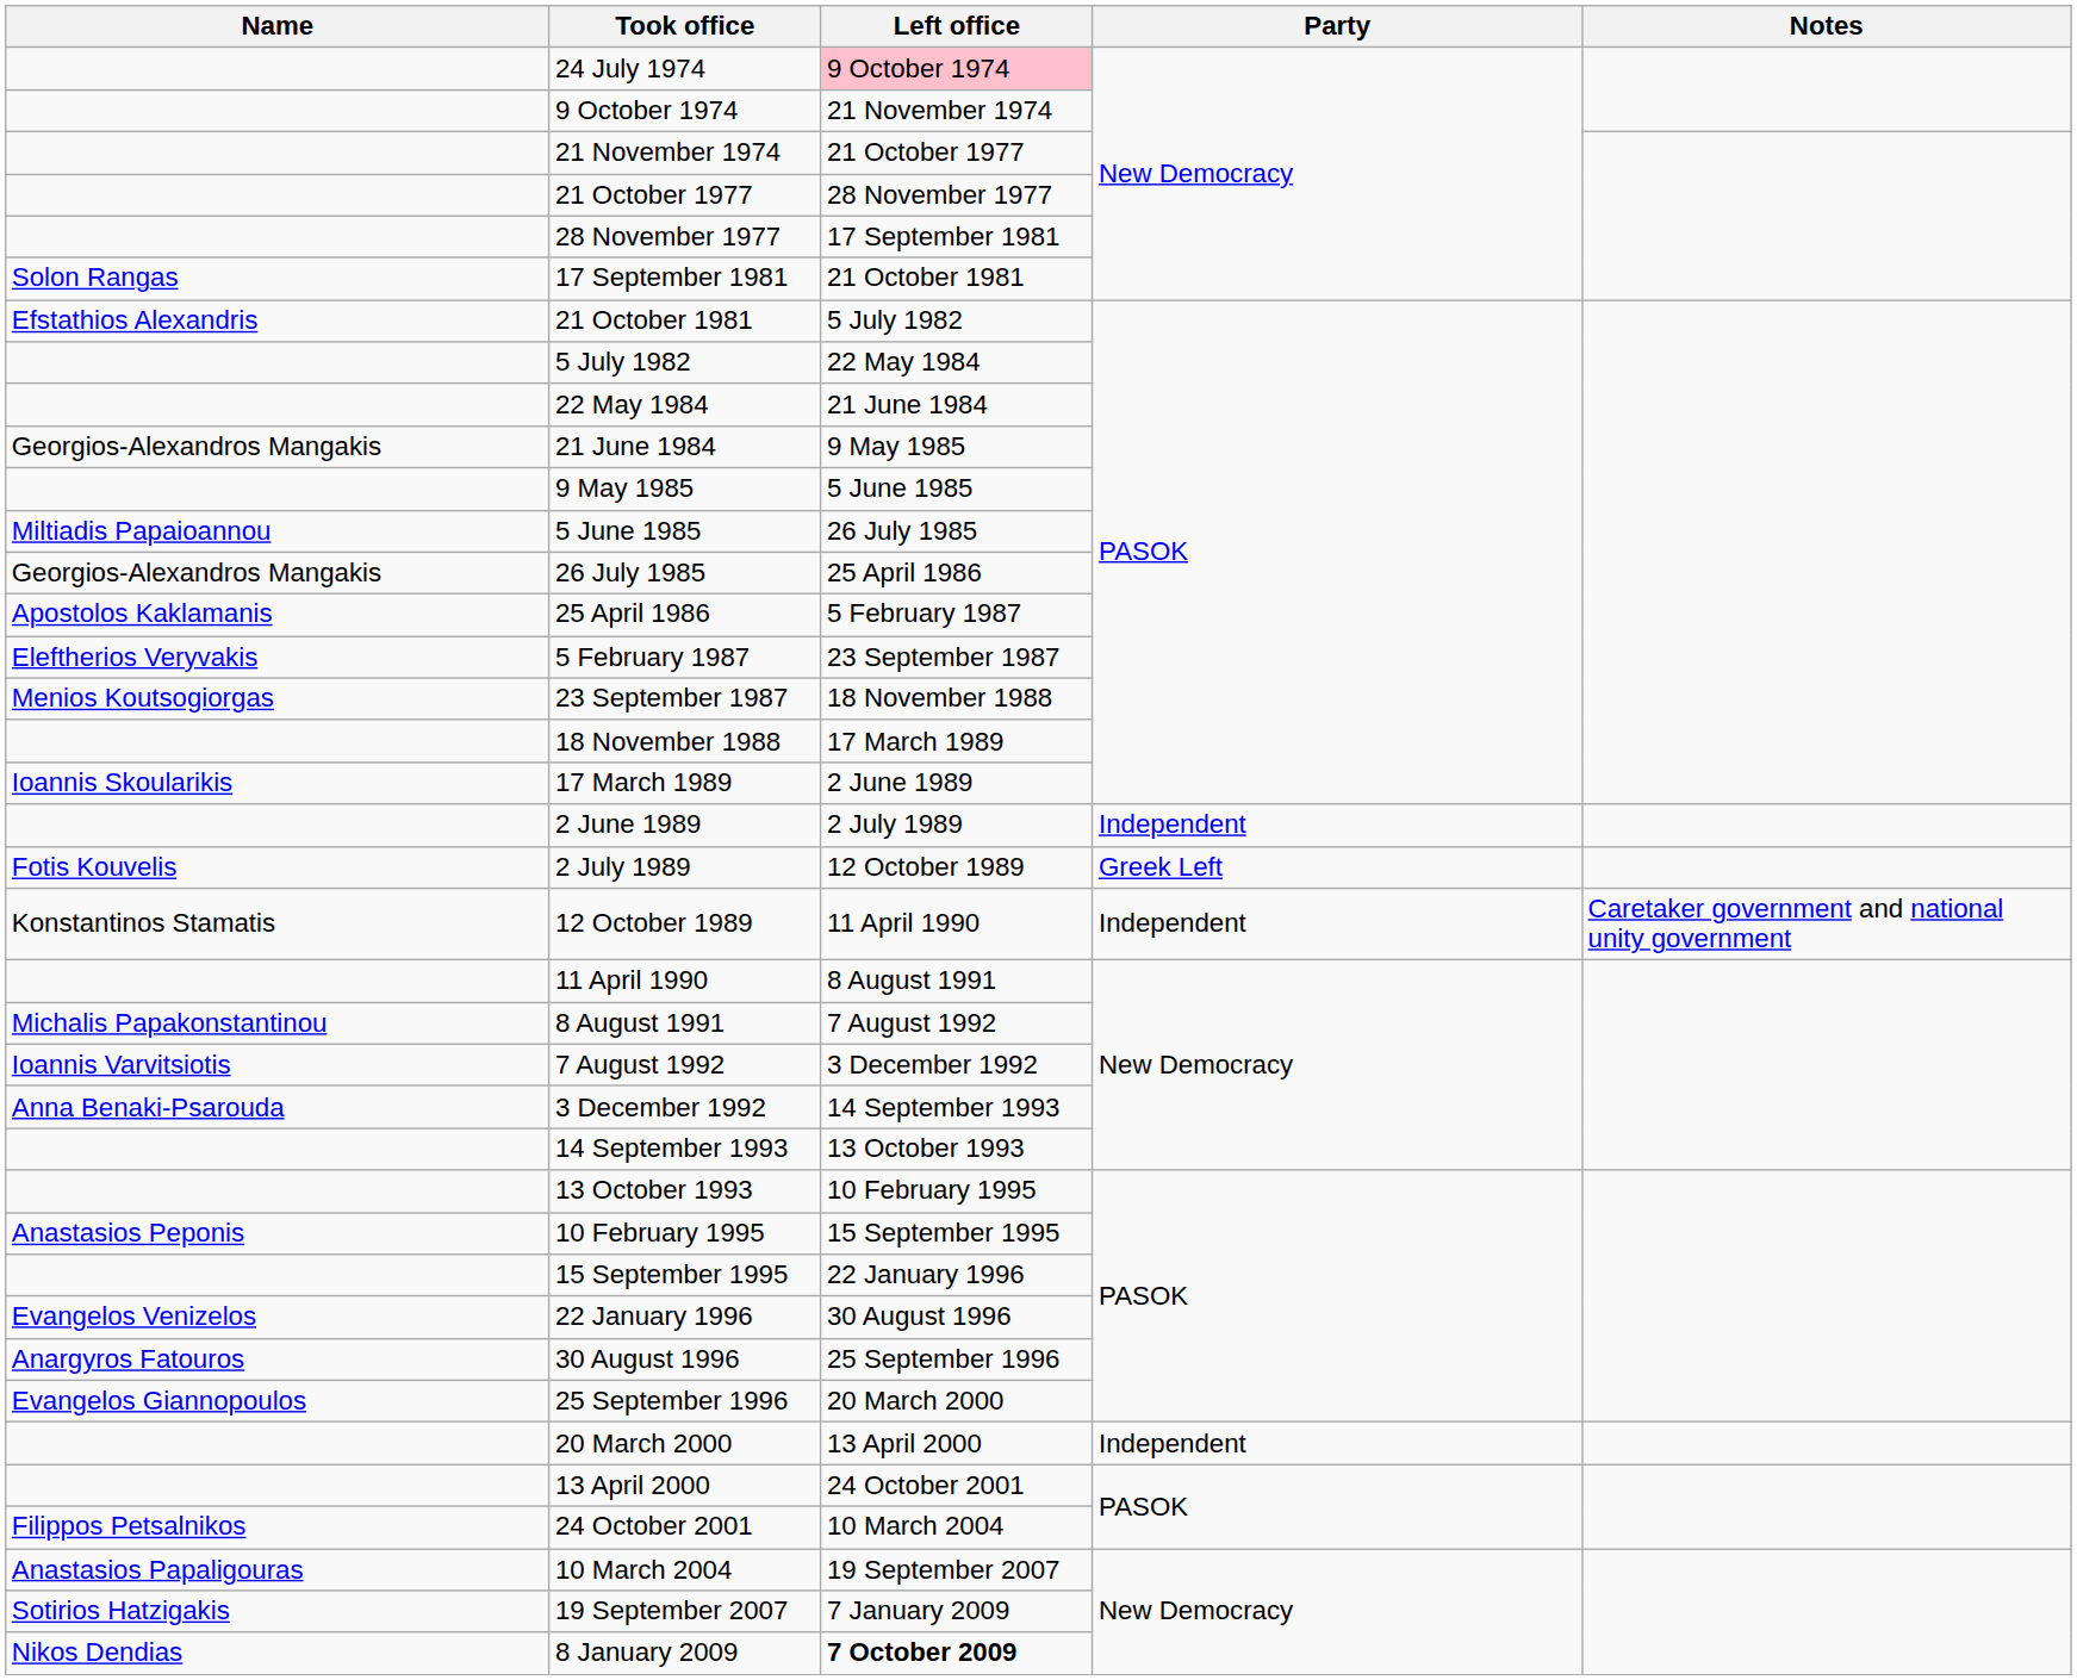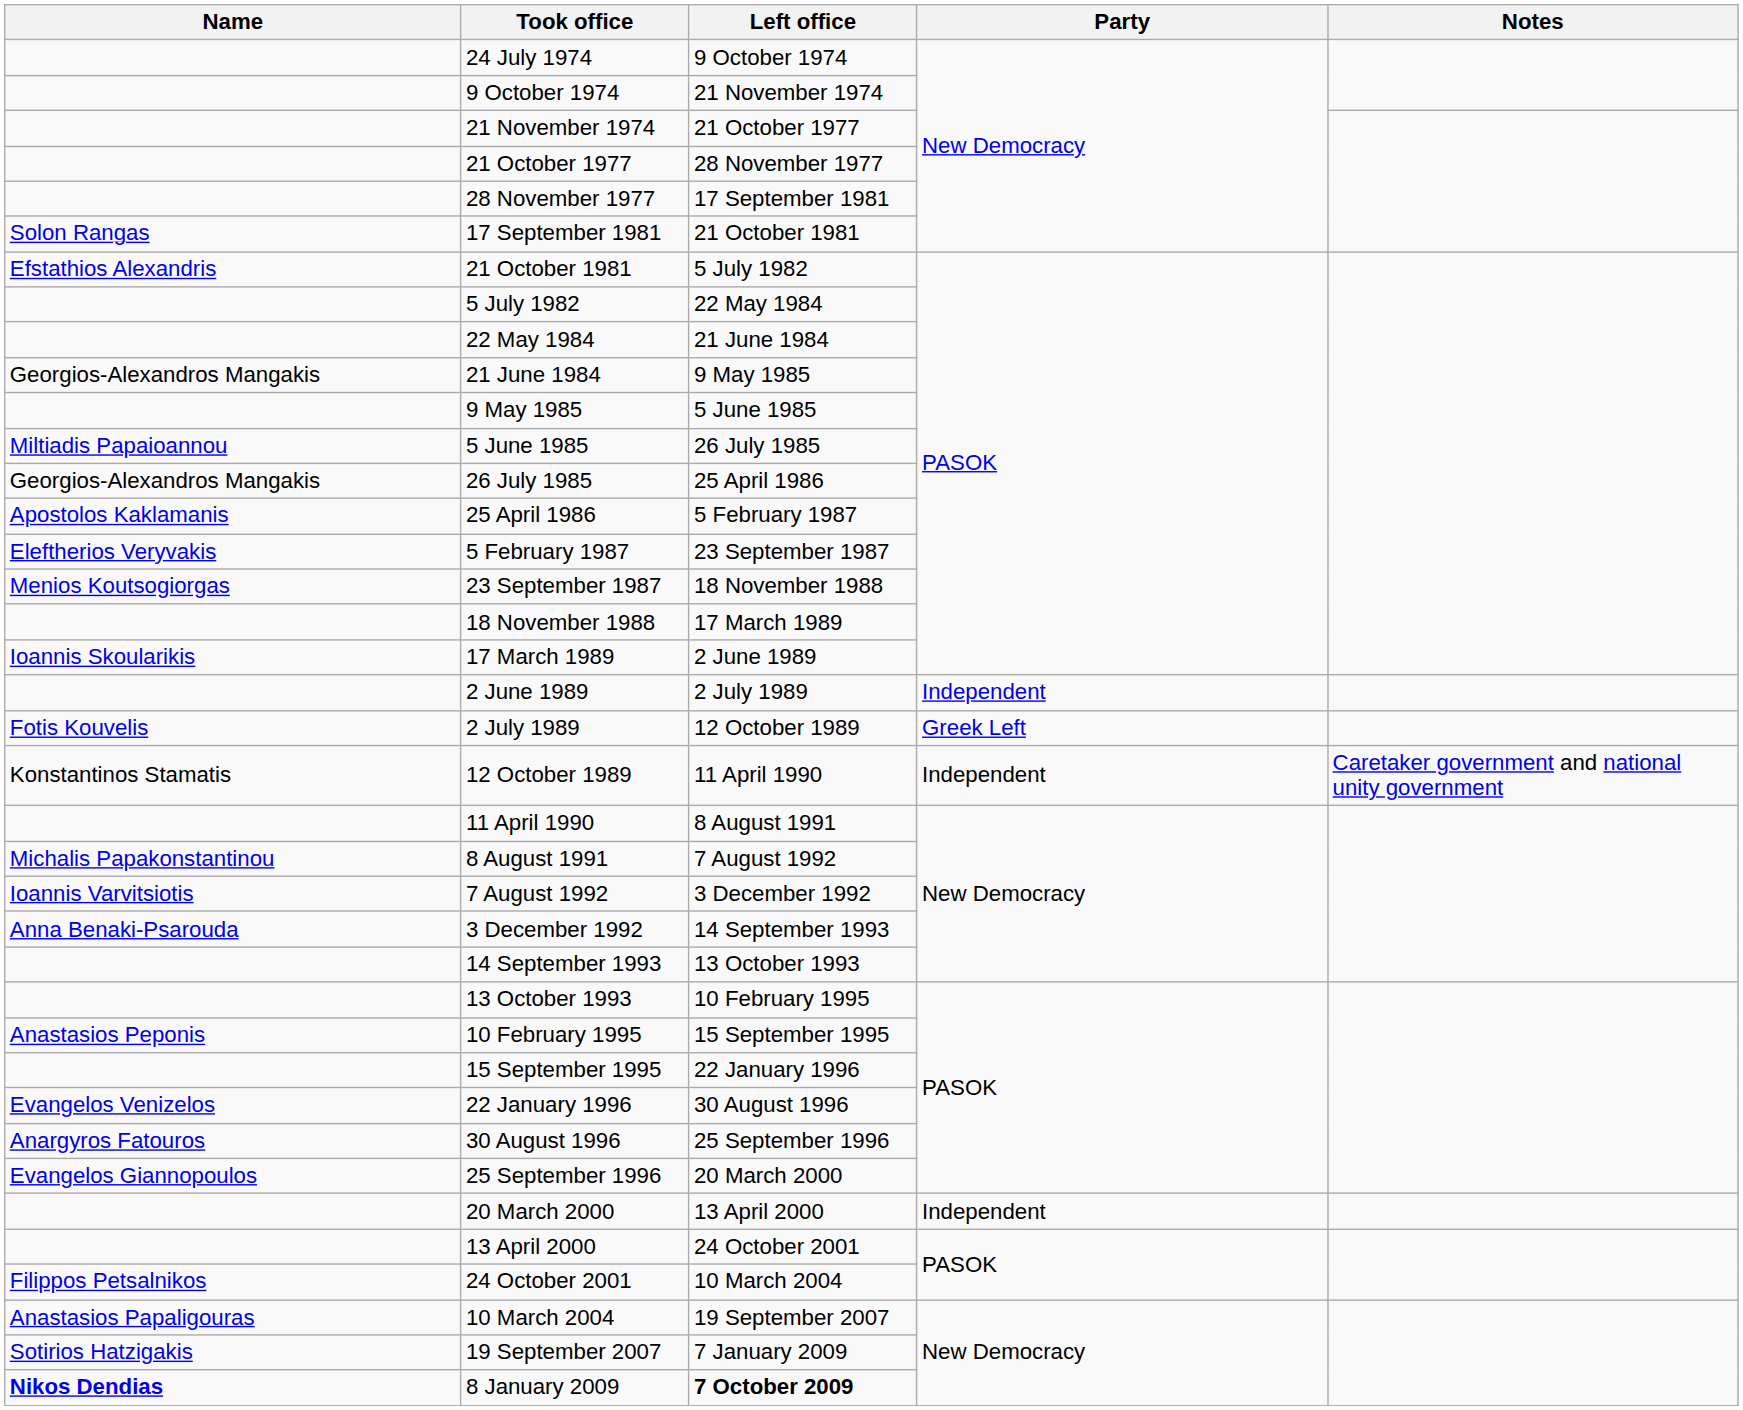24 July 1974 | Left office: pink background -> no background
8 January 2009 | Name: normal -> bold
